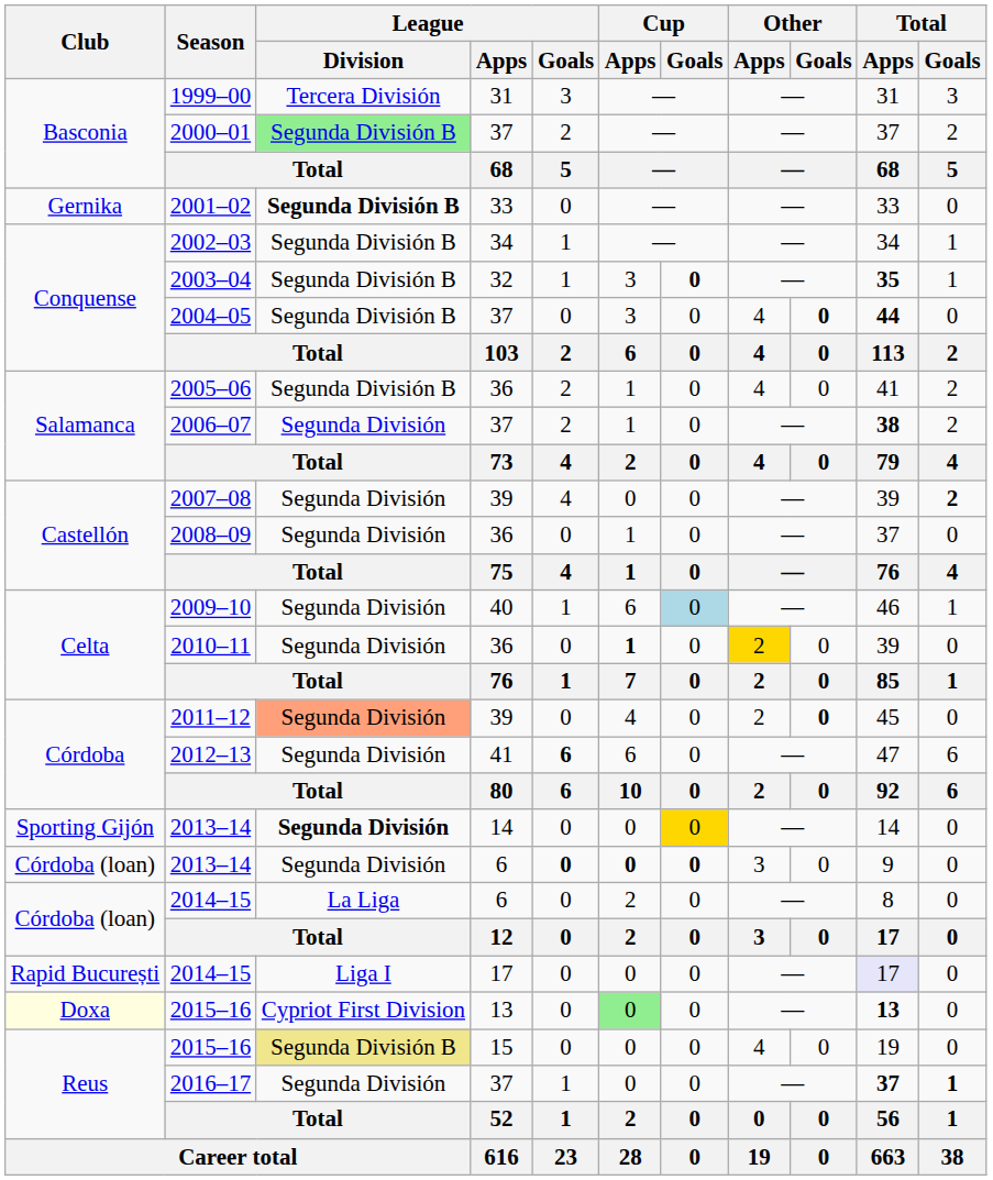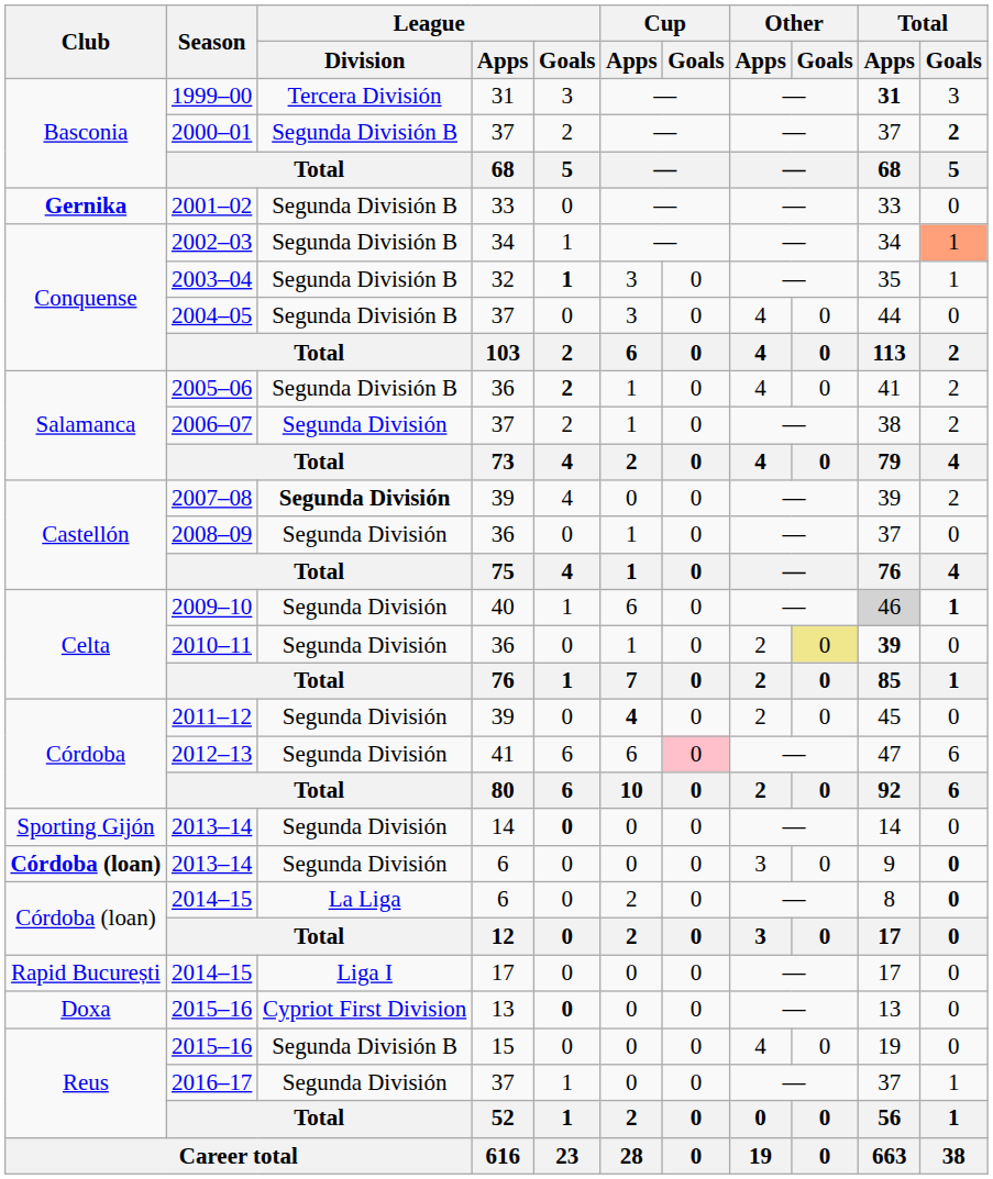1999–00 | Total / Apps: normal -> bold
2000–01 | League / Division: lightgreen background -> no background
2000–01 | Total / Goals: normal -> bold
2001–02 | Club: normal -> bold
2001–02 | League / Division: bold -> normal
2002–03 | Total / Goals: no background -> lightsalmon background
2003–04 | League / Goals: normal -> bold
2003–04 | Cup / Goals: bold -> normal
2003–04 | Total / Apps: bold -> normal
2004–05 | Other / Goals: bold -> normal
2004–05 | Total / Apps: bold -> normal
2005–06 | League / Goals: normal -> bold
2006–07 | Total / Apps: bold -> normal
2007–08 | League / Division: normal -> bold
2007–08 | Total / Goals: bold -> normal
2009–10 | Cup / Goals: lightblue background -> no background
2009–10 | Total / Apps: no background -> lightgrey background
2009–10 | Total / Goals: normal -> bold
2010–11 | Cup / Apps: bold -> normal
2010–11 | Other / Apps: gold background -> no background
2010–11 | Other / Goals: no background -> khaki background
2010–11 | Total / Apps: normal -> bold
2011–12 | League / Division: lightsalmon background -> no background
2011–12 | Cup / Apps: normal -> bold
2011–12 | Other / Goals: bold -> normal
2012–13 | League / Goals: bold -> normal
2012–13 | Cup / Goals: no background -> pink background
2013–14 / 14 | League / Division: bold -> normal
2013–14 / 14 | League / Goals: normal -> bold
2013–14 / 14 | Cup / Goals: gold background -> no background
2013–14 / 6 | Club: normal -> bold
2013–14 / 6 | League / Goals: bold -> normal
2013–14 / 6 | Cup / Apps: bold -> normal
2013–14 / 6 | Cup / Goals: bold -> normal
2013–14 / 6 | Total / Goals: normal -> bold
2014–15 / 6 | Total / Goals: normal -> bold
2014–15 / 17 | Total / Apps: lavender background -> no background
2015–16 / 13 | Club: lightyellow background -> no background
2015–16 / 13 | League / Goals: normal -> bold
2015–16 / 13 | Cup / Apps: lightgreen background -> no background
2015–16 / 13 | Total / Apps: bold -> normal
2015–16 / 15 | League / Division: khaki background -> no background
2016–17 | Total / Apps: bold -> normal
2016–17 | Total / Goals: bold -> normal
